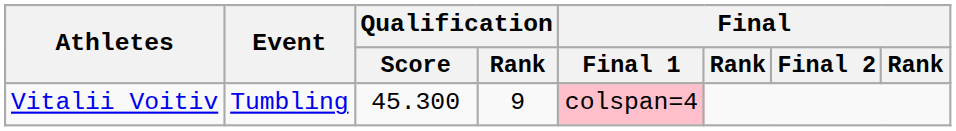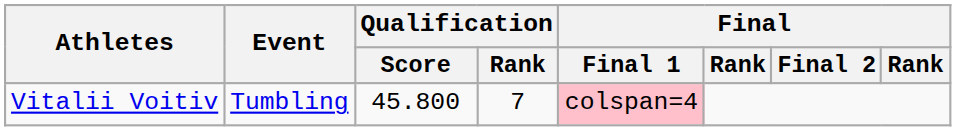Vitalii Voitiv | Qualification / Score: 45.300 -> 45.800
Vitalii Voitiv | Qualification / Rank: 9 -> 7
